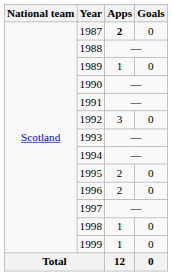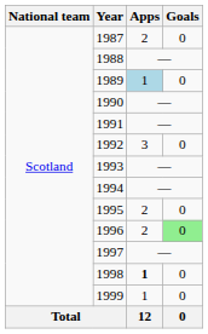1987 | Apps: bold -> normal
1989 | Apps: no background -> lightblue background
1996 | Goals: no background -> lightgreen background
1998 | Apps: normal -> bold
